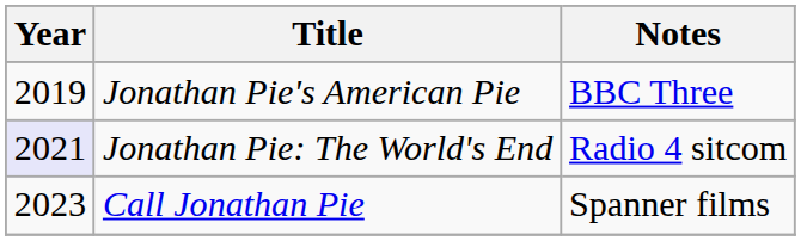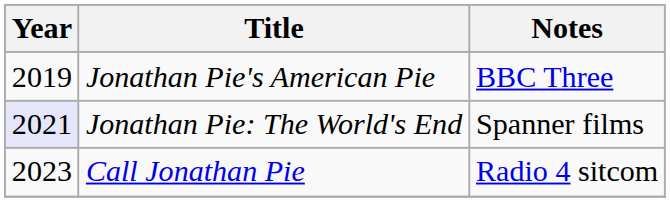Jonathan Pie: The World's End | Notes: Radio 4 sitcom -> Spanner films
Call Jonathan Pie | Notes: Spanner films -> Radio 4 sitcom
